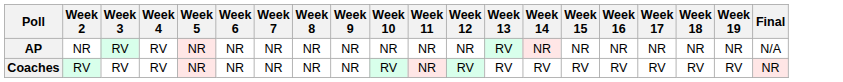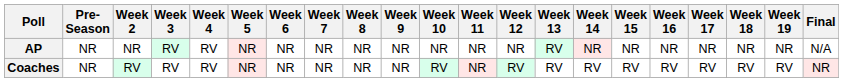+ column: Pre- Season | NR | NR
